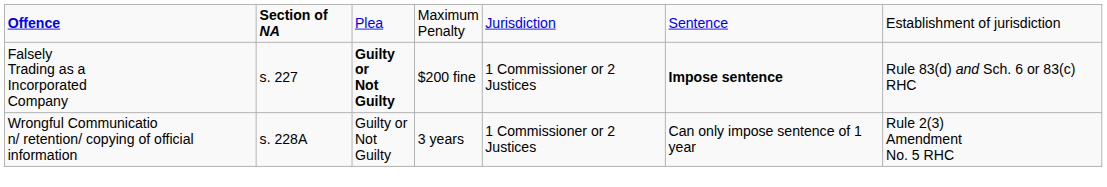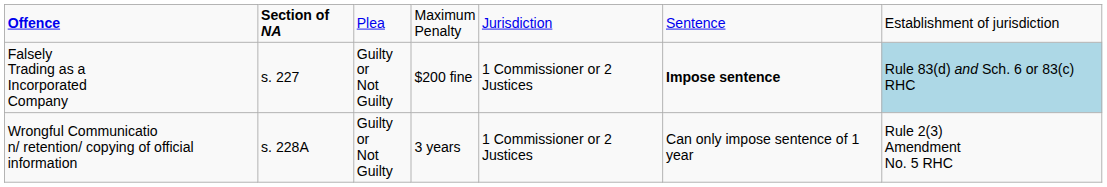Falsely Trading as a Incorporated Company | column 3: bold -> normal
Falsely Trading as a Incorporated Company | column 7: no background -> lightblue background
